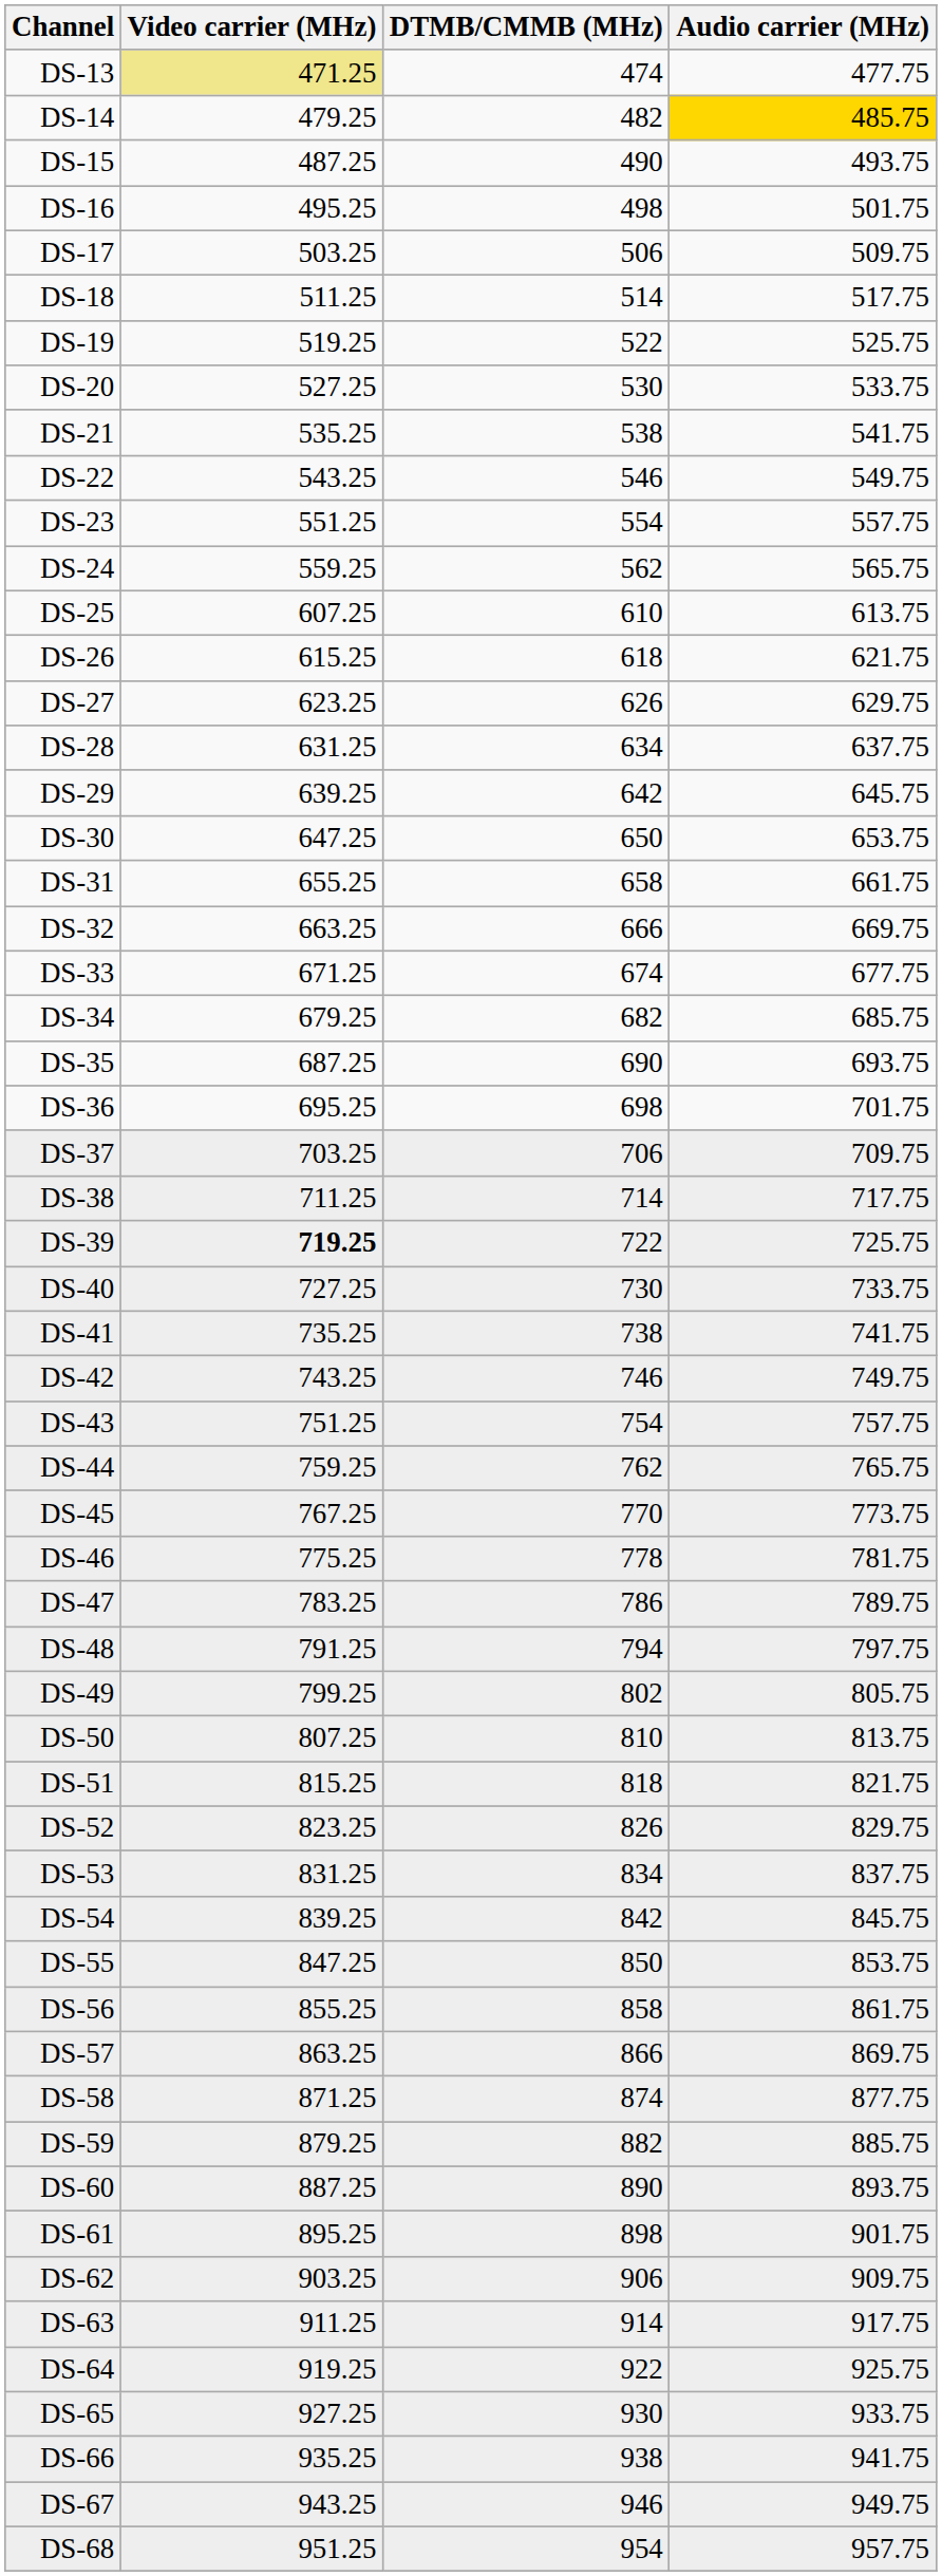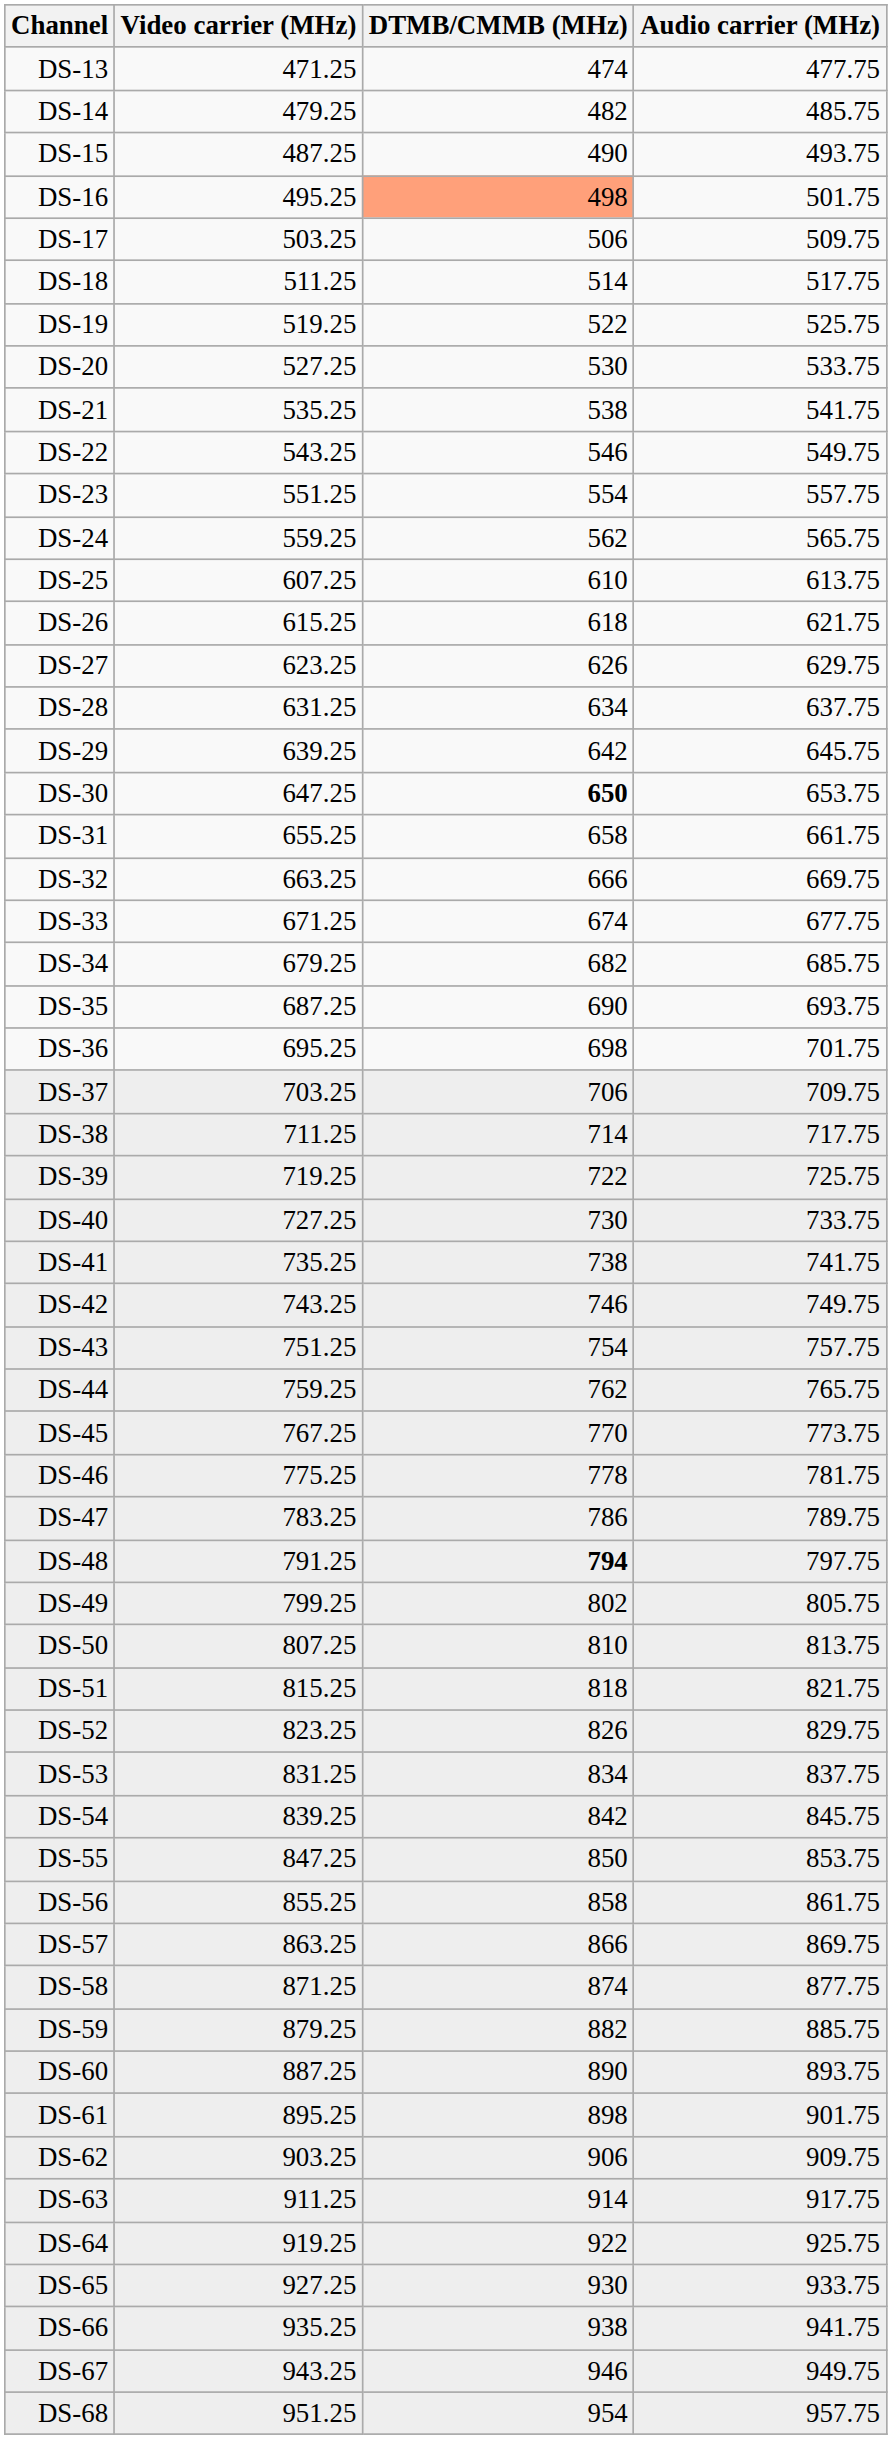DS-13 | Video carrier (MHz): khaki background -> no background
DS-14 | Audio carrier (MHz): gold background -> no background
DS-16 | DTMB/CMMB (MHz): no background -> lightsalmon background
DS-30 | DTMB/CMMB (MHz): normal -> bold
DS-39 | Video carrier (MHz): bold -> normal
DS-48 | DTMB/CMMB (MHz): normal -> bold
